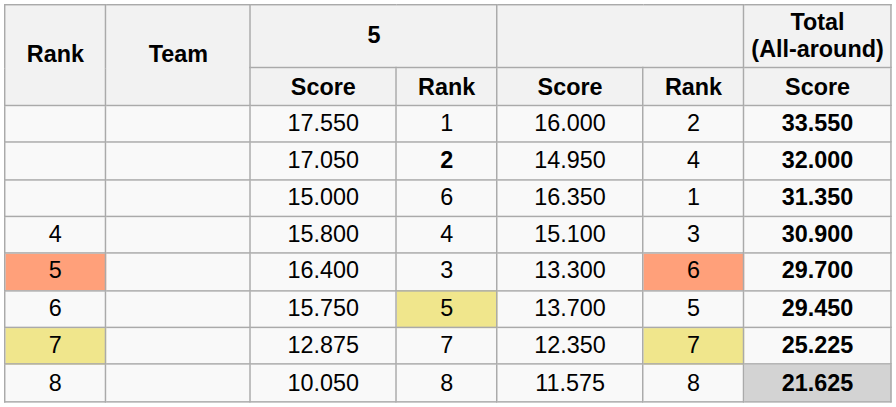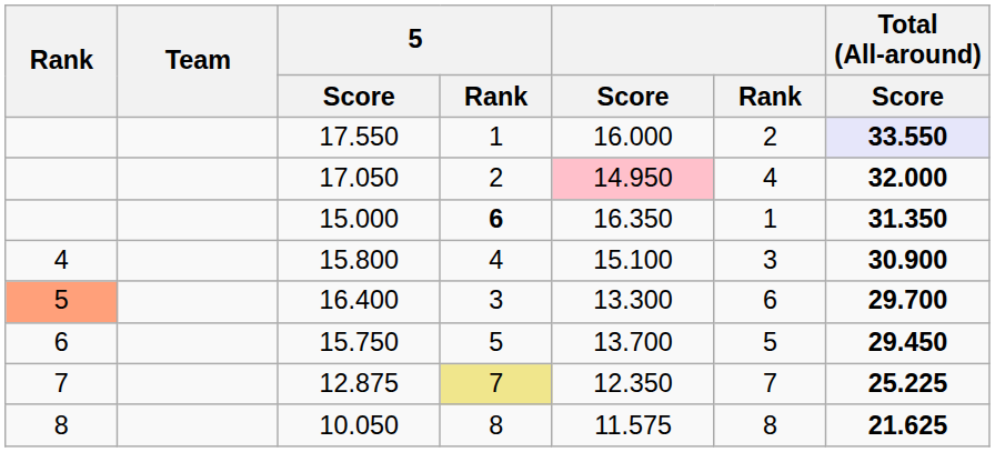17.550 | Total (All-around) / Score: no background -> lavender background
17.050 | 5 / Rank: bold -> normal
17.050 | Score: no background -> pink background
15.000 | 5 / Rank: normal -> bold
16.400 | column 6: lightsalmon background -> no background
15.750 | 5 / Rank: khaki background -> no background
12.875 | column 1: khaki background -> no background
12.875 | 5 / Rank: no background -> khaki background
12.875 | column 6: khaki background -> no background
10.050 | Total (All-around) / Score: lightgrey background -> no background
